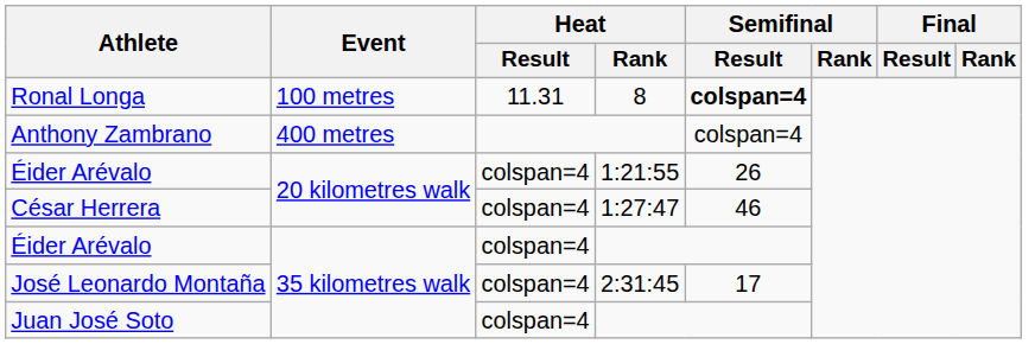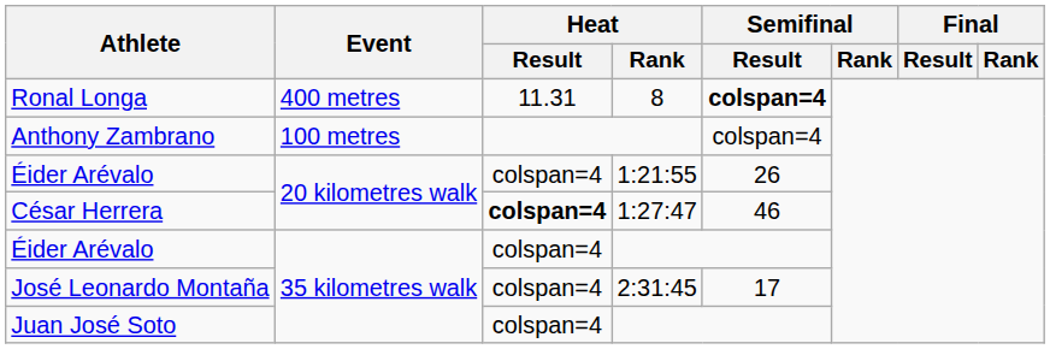Ronal Longa | Event: 100 metres -> 400 metres
Anthony Zambrano | Event: 400 metres -> 100 metres
César Herrera | Heat / Result: normal -> bold
